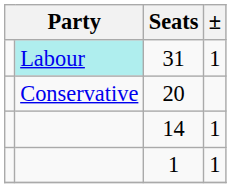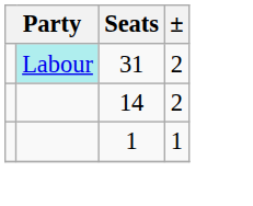31 | ±: 1 -> 2
- row: Conservative | 20
14 | ±: 1 -> 2
